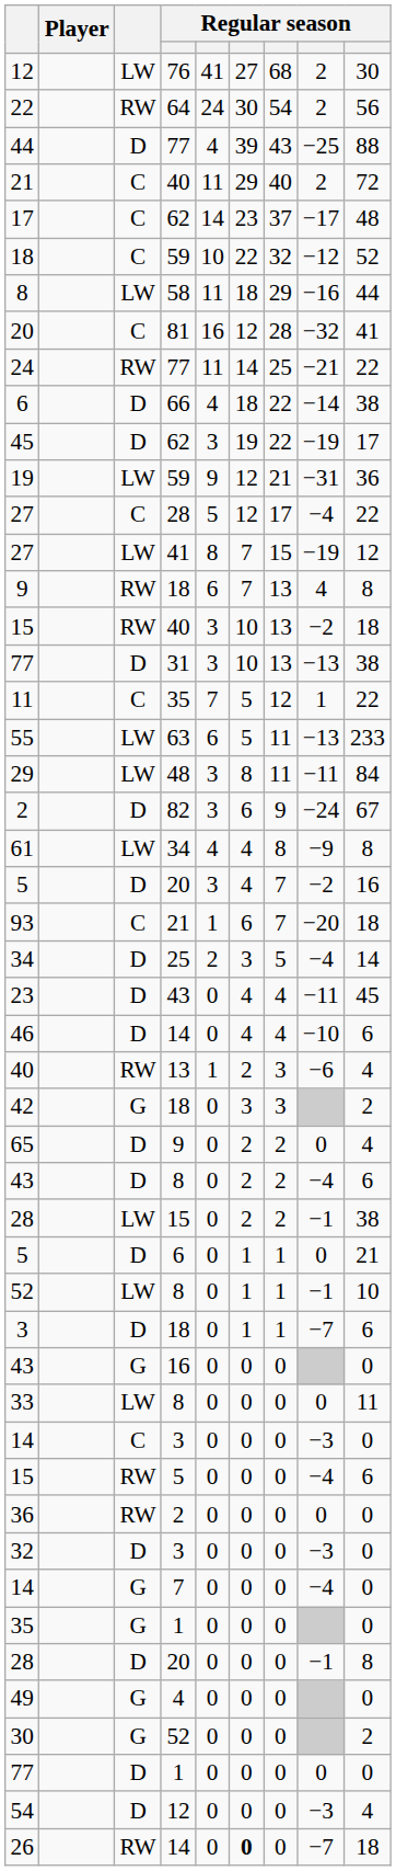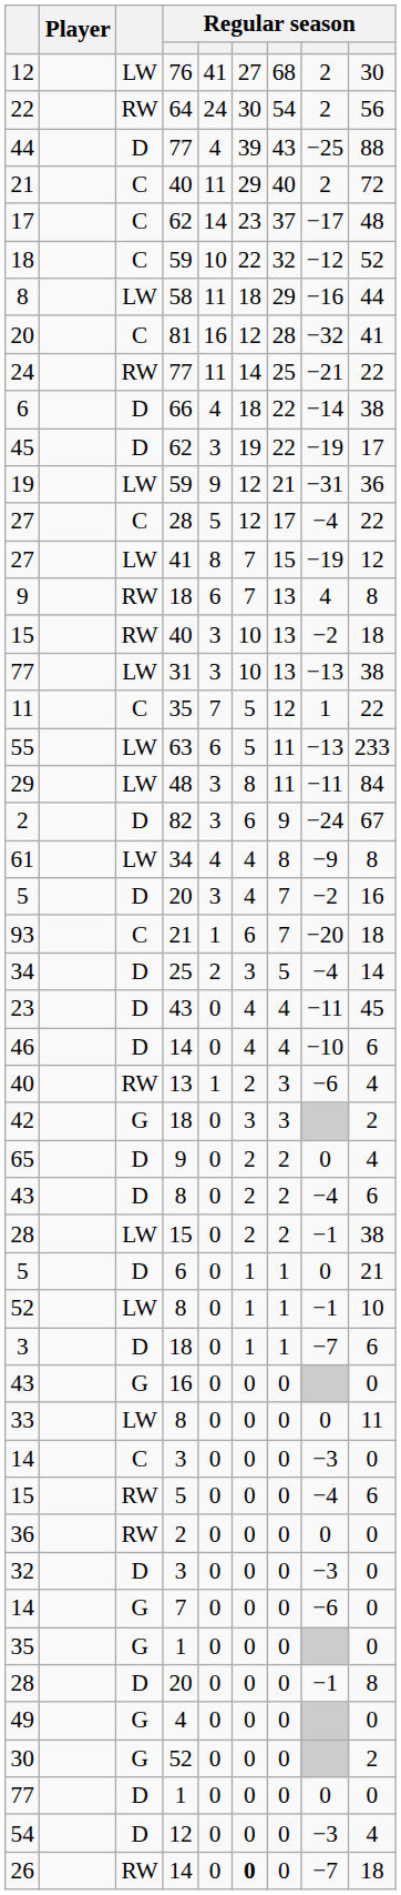77 / 31 | column 3: D -> LW
14 / 7 | column 8: −4 -> −6
